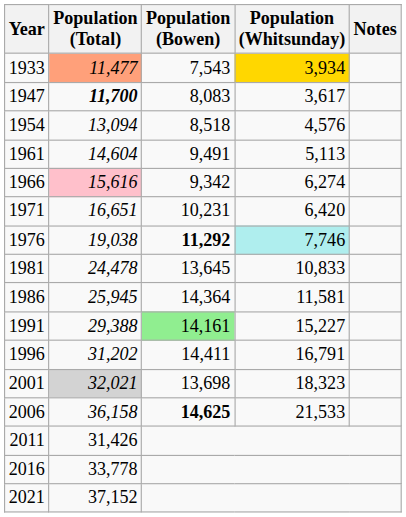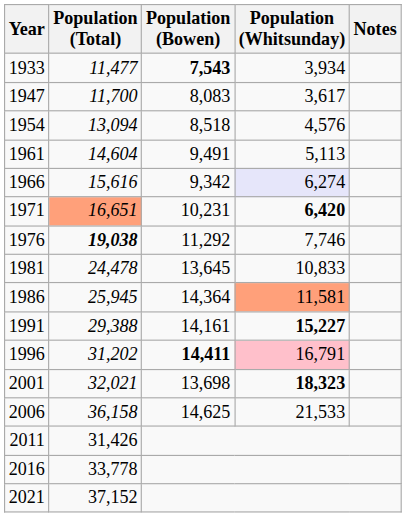1933 | Population (Total): lightsalmon background -> no background
1933 | Population (Bowen): normal -> bold
1933 | Population (Whitsunday): gold background -> no background
1947 | Population (Total): bold -> normal
1966 | Population (Total): pink background -> no background
1966 | Population (Whitsunday): no background -> lavender background
1971 | Population (Total): no background -> lightsalmon background
1971 | Population (Whitsunday): normal -> bold
1976 | Population (Total): normal -> bold
1976 | Population (Bowen): bold -> normal
1976 | Population (Whitsunday): paleturquoise background -> no background
1986 | Population (Whitsunday): no background -> lightsalmon background
1991 | Population (Bowen): lightgreen background -> no background
1991 | Population (Whitsunday): normal -> bold
1996 | Population (Bowen): normal -> bold
1996 | Population (Whitsunday): no background -> pink background
2001 | Population (Total): lightgrey background -> no background
2001 | Population (Whitsunday): normal -> bold
2006 | Population (Bowen): bold -> normal
